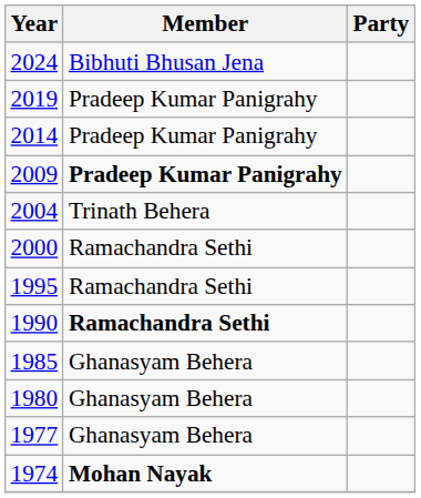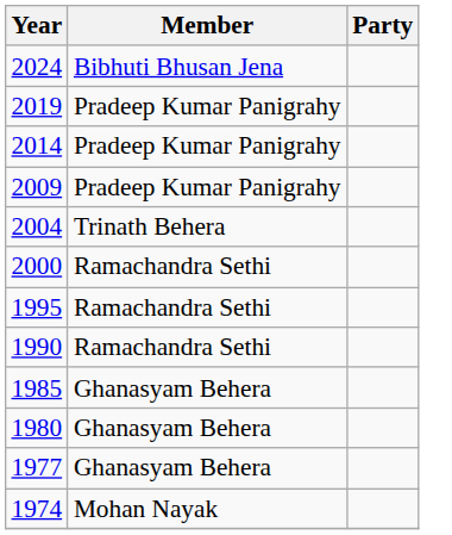2009 | Member: bold -> normal
1990 | Member: bold -> normal
1974 | Member: bold -> normal
